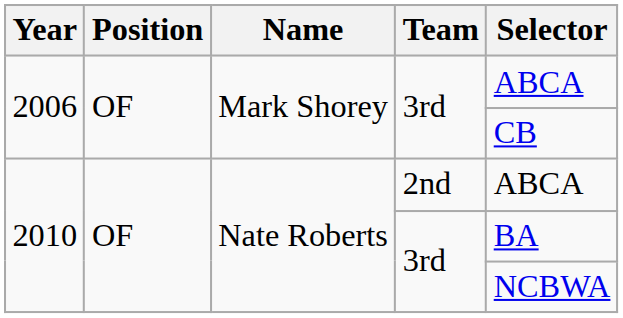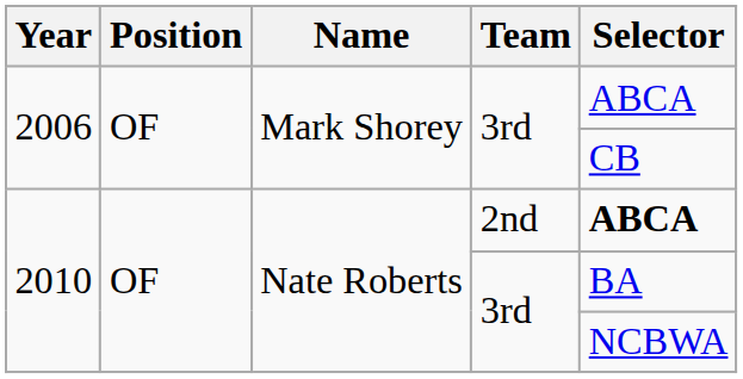2010 / 2nd | Selector: normal -> bold
